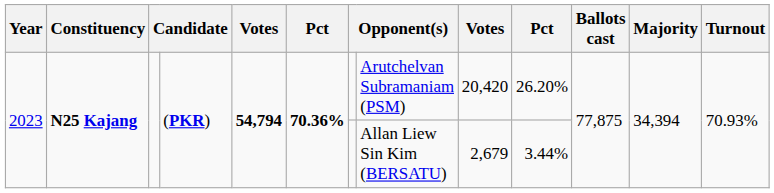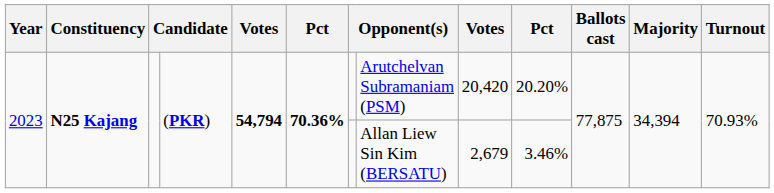row 2 | column 10: 26.20% -> 20.20%
row 3 | column 10: 3.44% -> 3.46%
